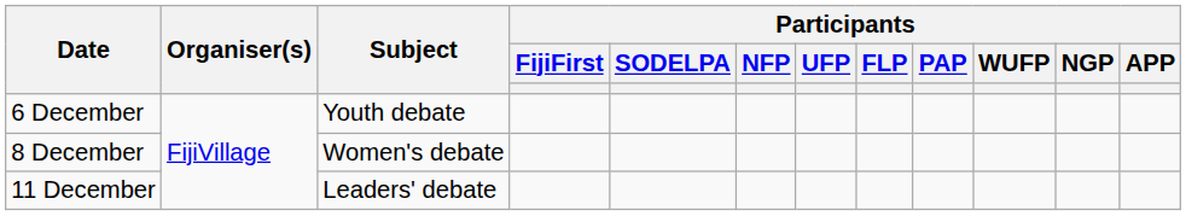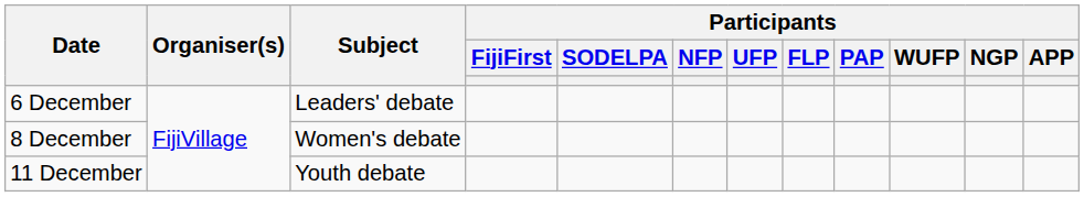6 December | Subject: Youth debate -> Leaders' debate
11 December | Subject: Leaders' debate -> Youth debate
